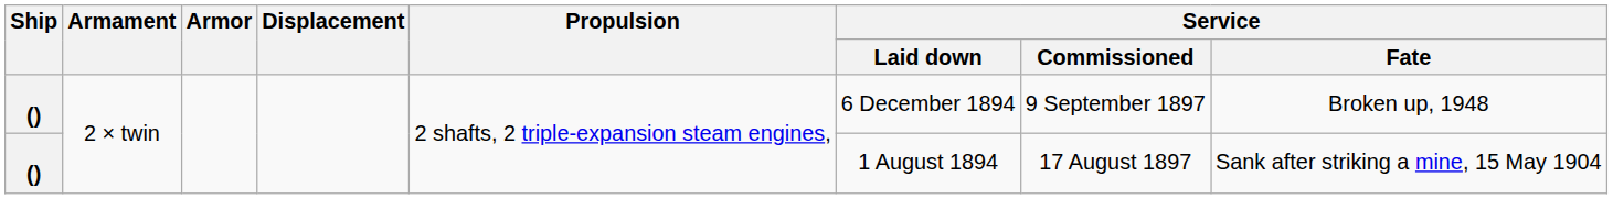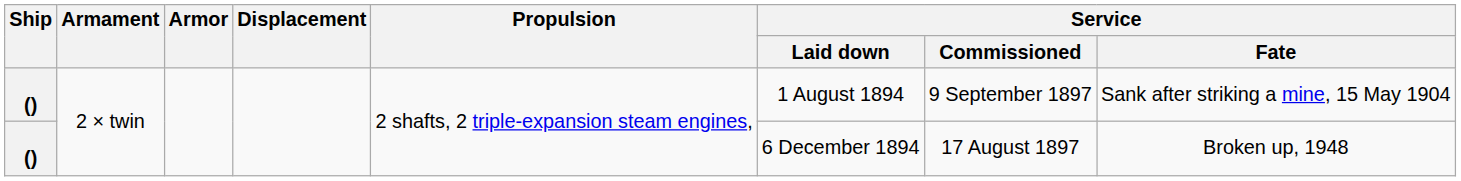row 3 | Service / Laid down: 6 December 1894 -> 1 August 1894
row 3 | Service / Fate: Broken up, 1948 -> Sank after striking a mine, 15 May 1904
row 4 | Service / Laid down: 1 August 1894 -> 6 December 1894
row 4 | Service / Fate: Sank after striking a mine, 15 May 1904 -> Broken up, 1948
